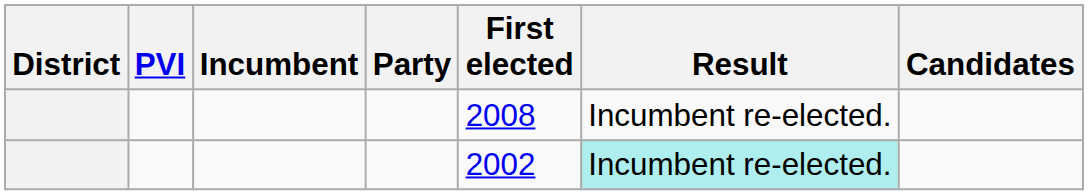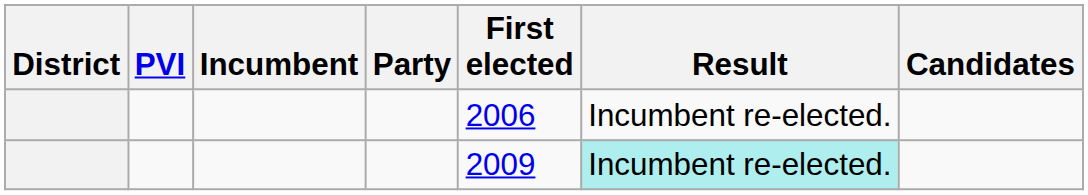row 2 | First elected: 2008 -> 2006
row 3 | First elected: 2002 -> 2009
